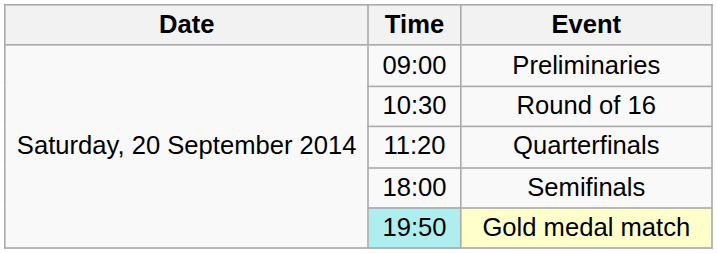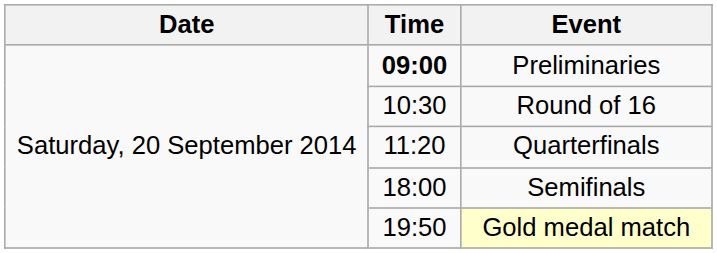Preliminaries | Time: normal -> bold
Gold medal match | Time: paleturquoise background -> no background
